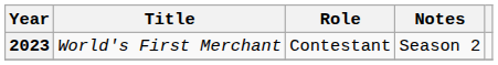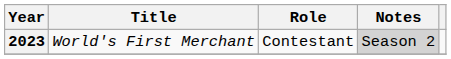2023 | Notes: no background -> lightgrey background
